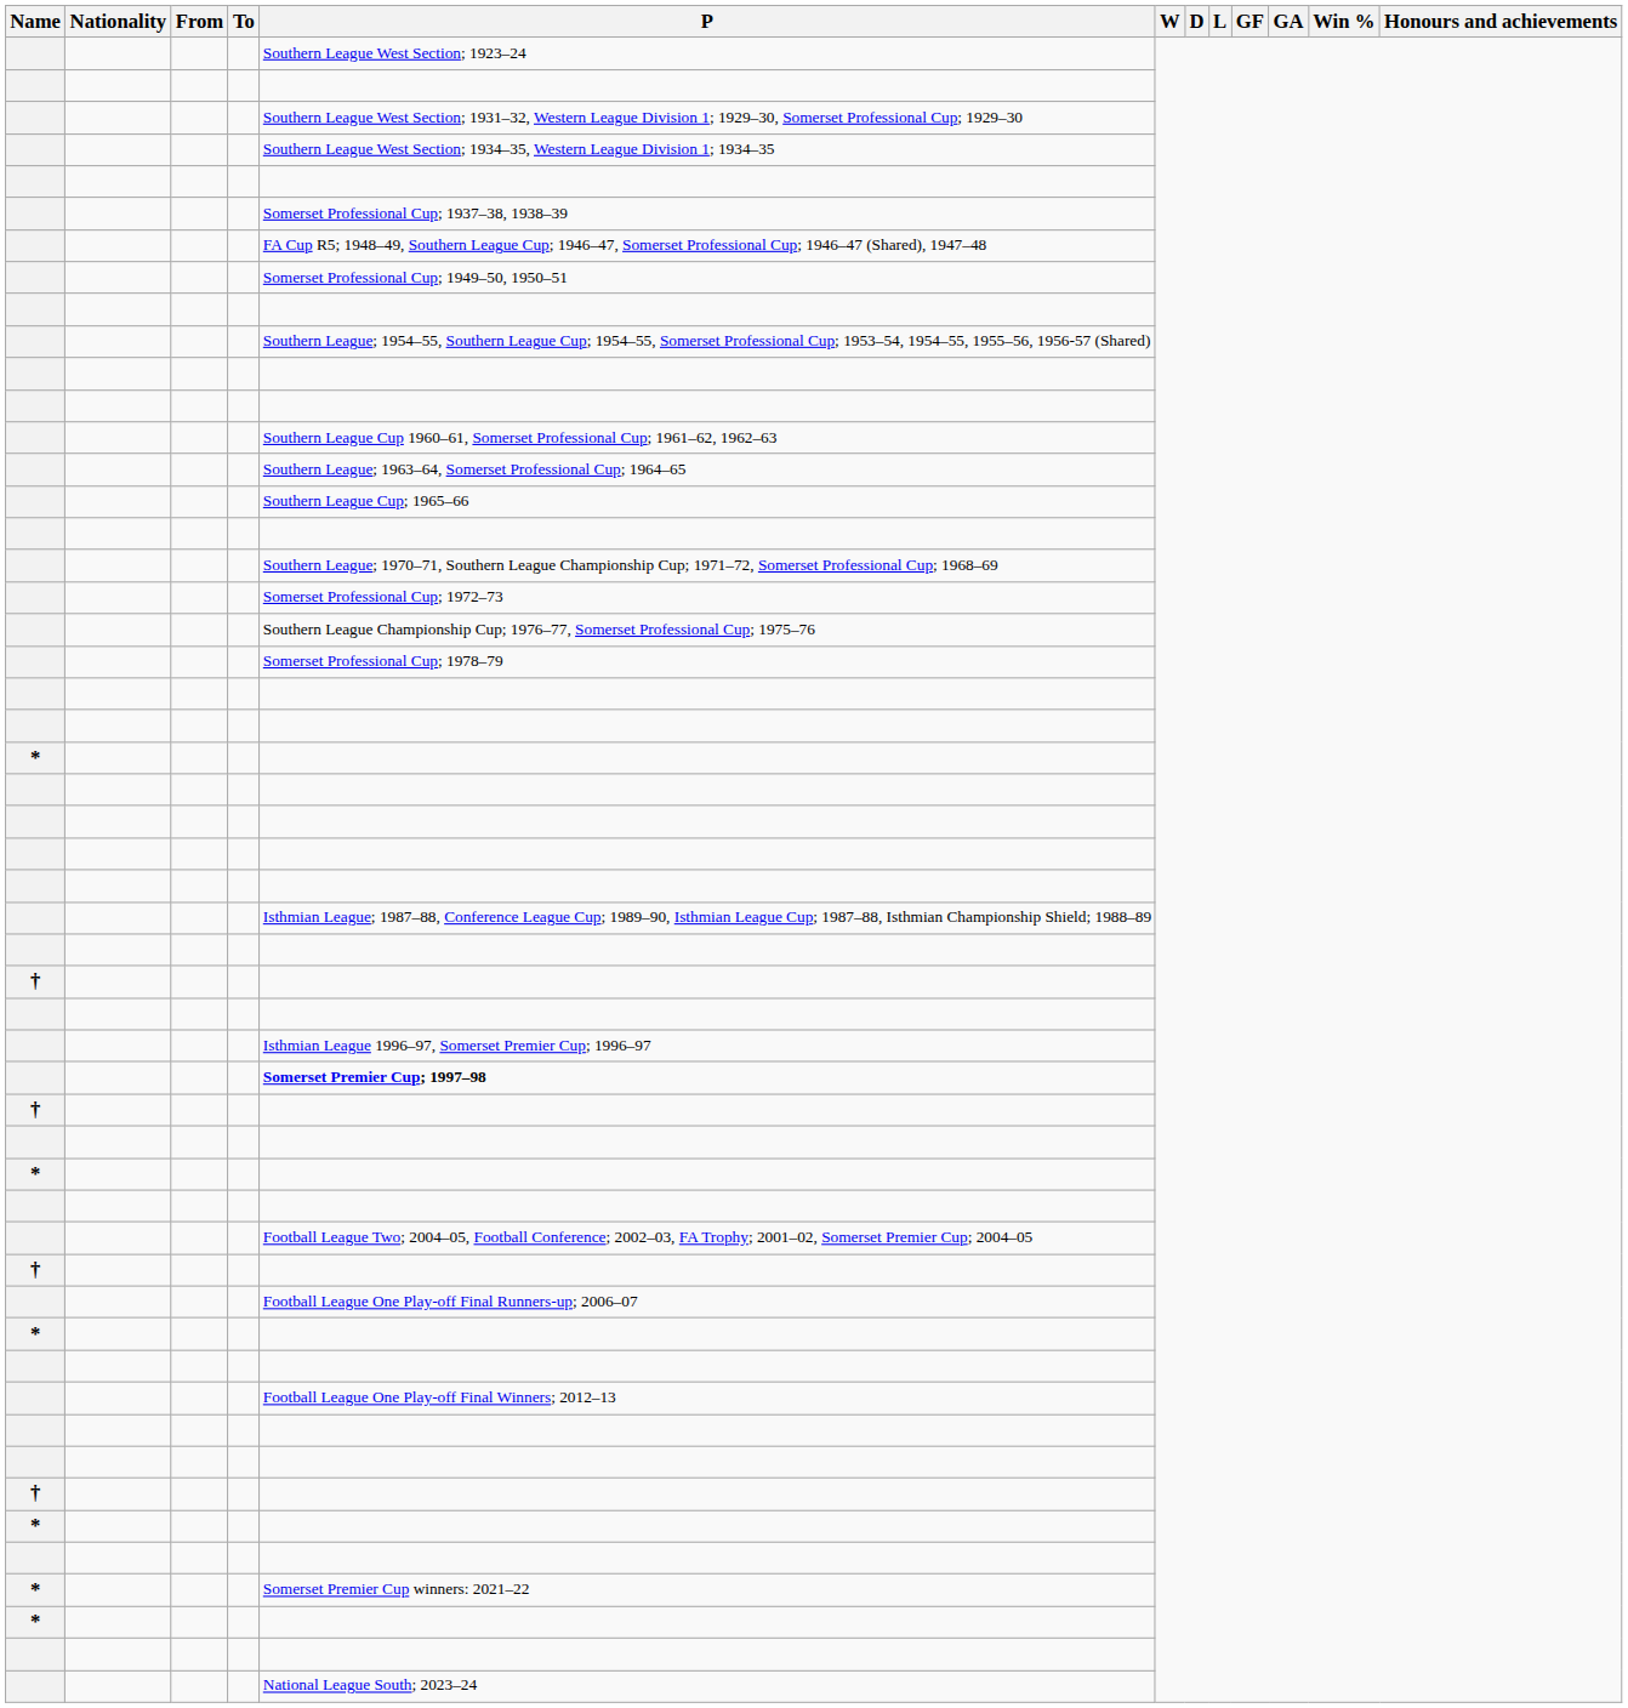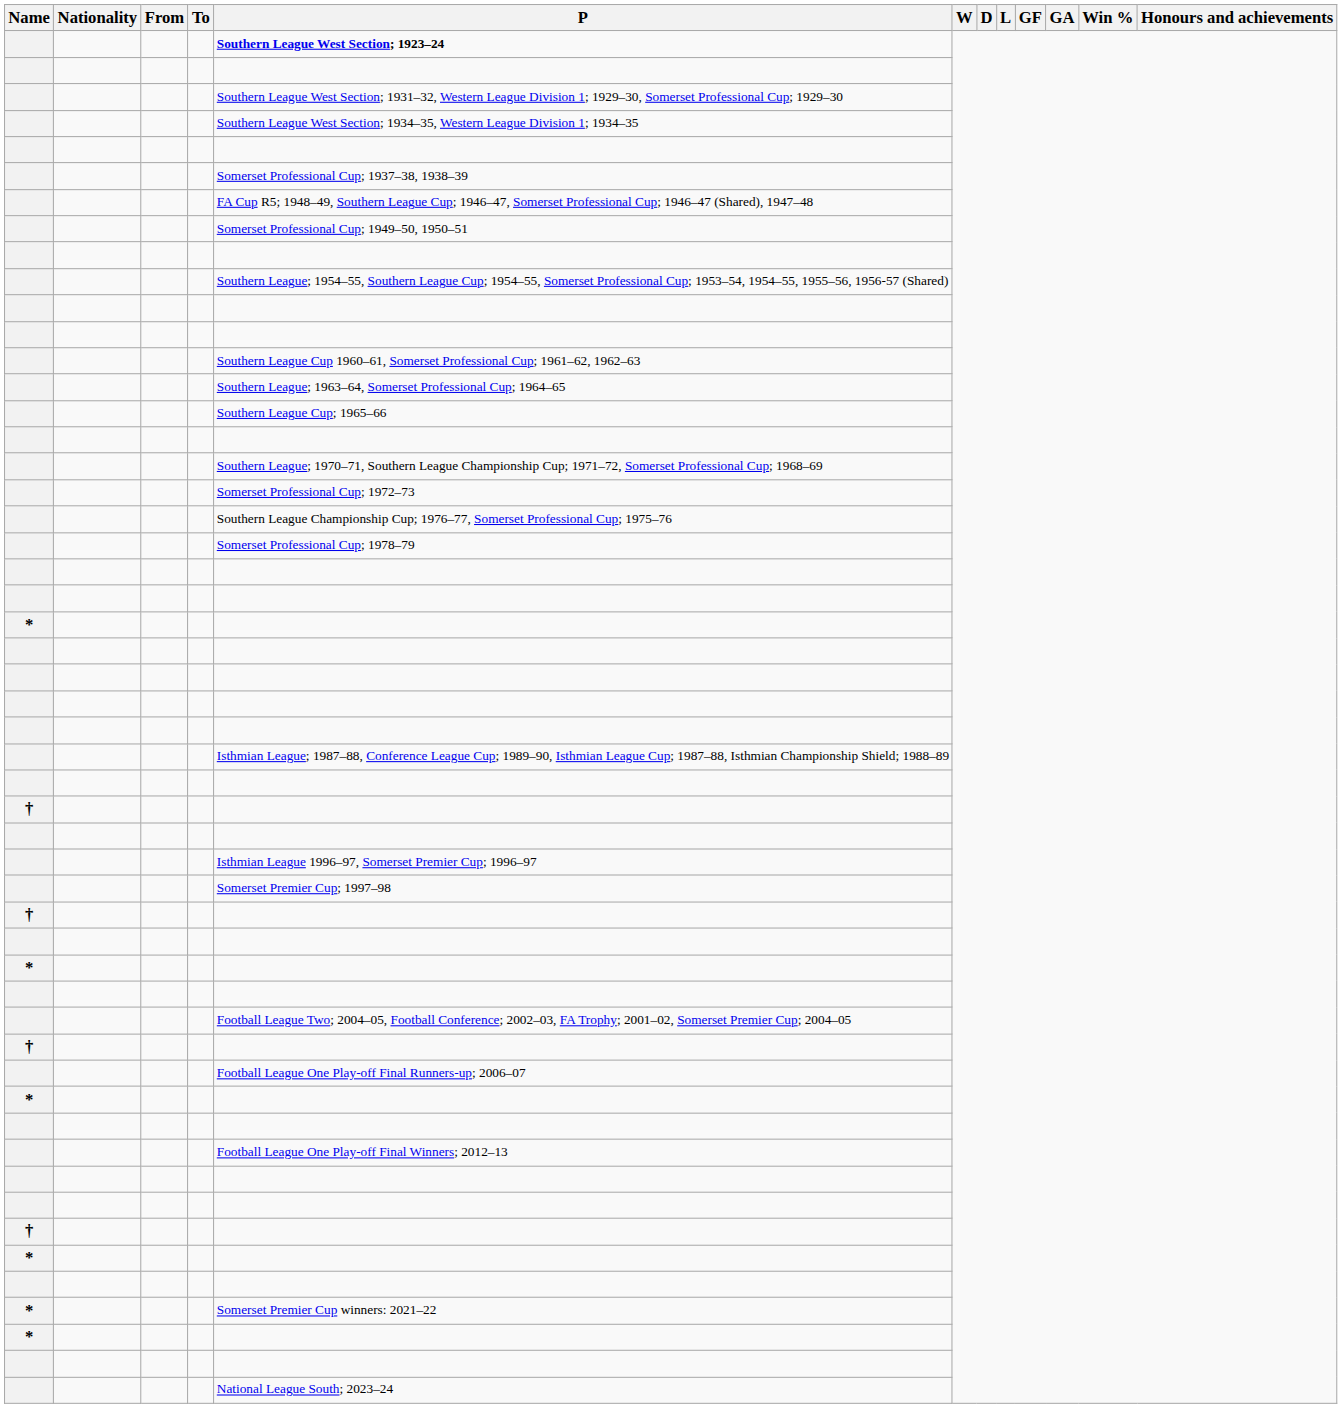row 2 | P: normal -> bold
row 34 | P: bold -> normal
